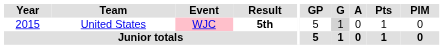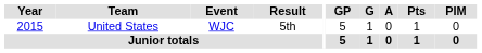United States | Event: pink background -> no background
United States | Result: bold -> normal
United States | G: lightgrey background -> no background
